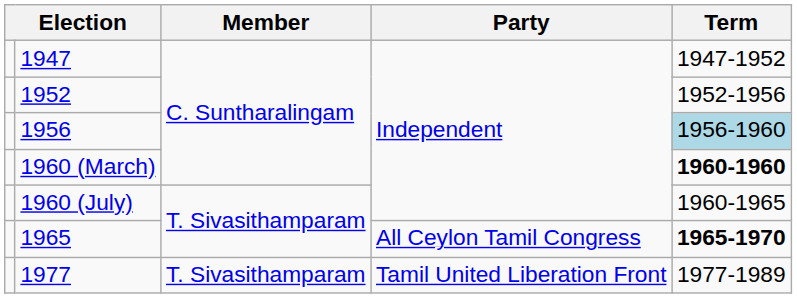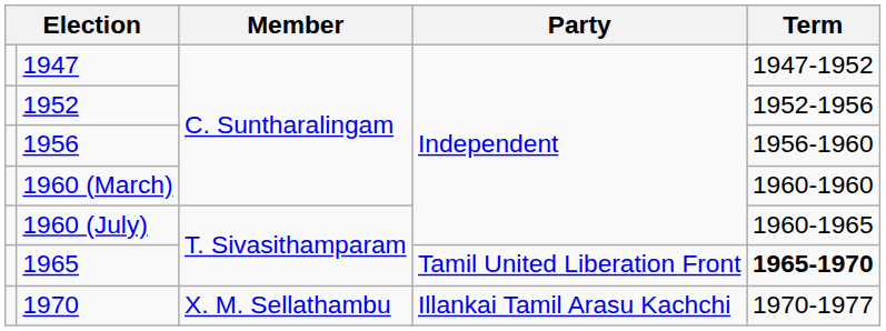1956 | Term: lightblue background -> no background
1960 (March) | Term: bold -> normal
1965 | Party: All Ceylon Tamil Congress -> Tamil United Liberation Front
+ row: 1970 | X. M. Sellathambu | Illankai Tamil Arasu Kachchi | 1970-1977
- row: 1977 | T. Sivasithamparam | Tamil United Liberation Front | 1977-1989
